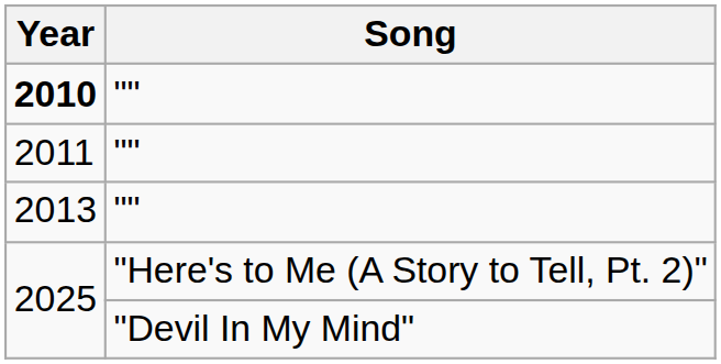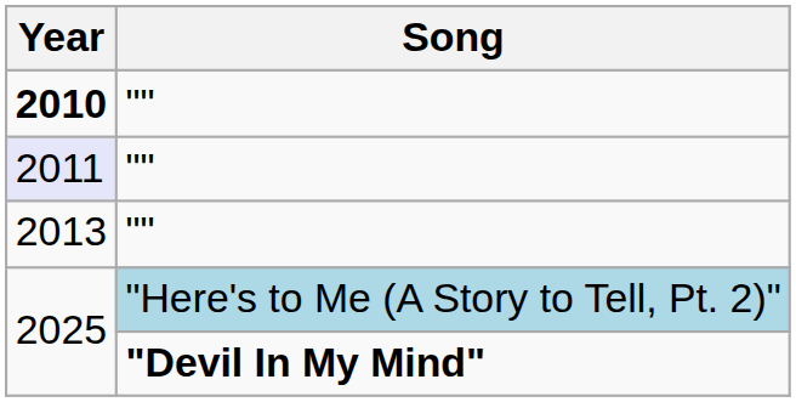row 3 | Year: no background -> lavender background
row 5 | Song: no background -> lightblue background
row 6 | Song: normal -> bold
